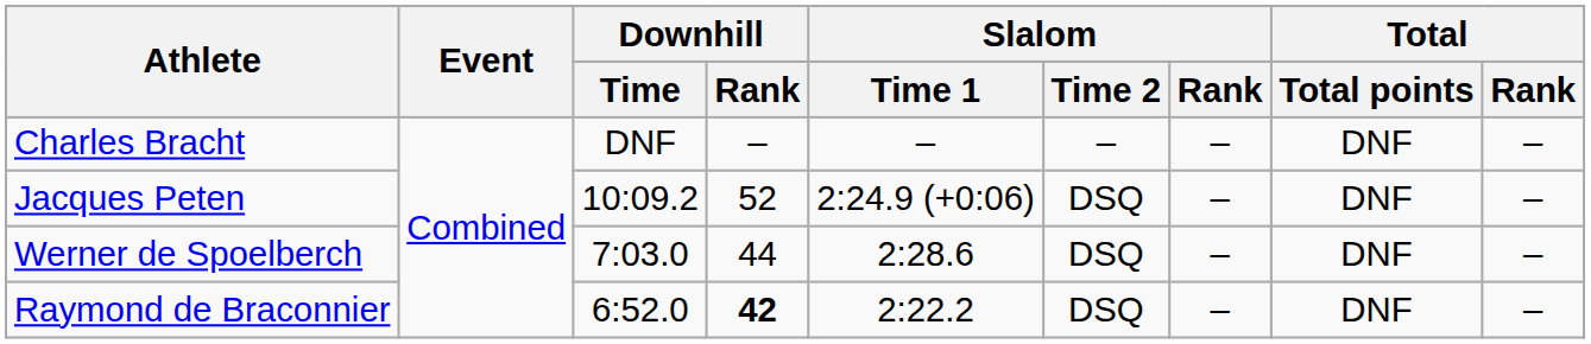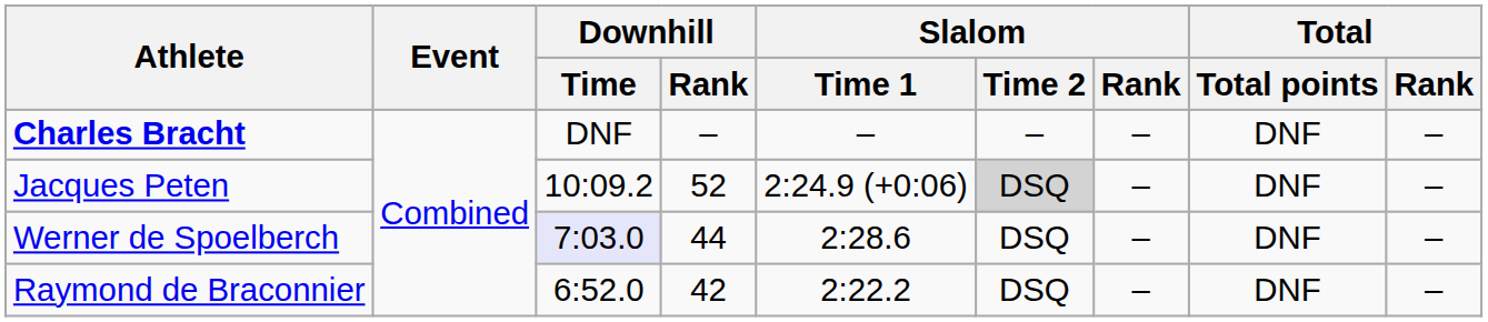row 3 | Athlete: normal -> bold
row 4 | Slalom / Time 2: no background -> lightgrey background
row 5 | Downhill / Time: no background -> lavender background
row 6 | Downhill / Rank: bold -> normal
